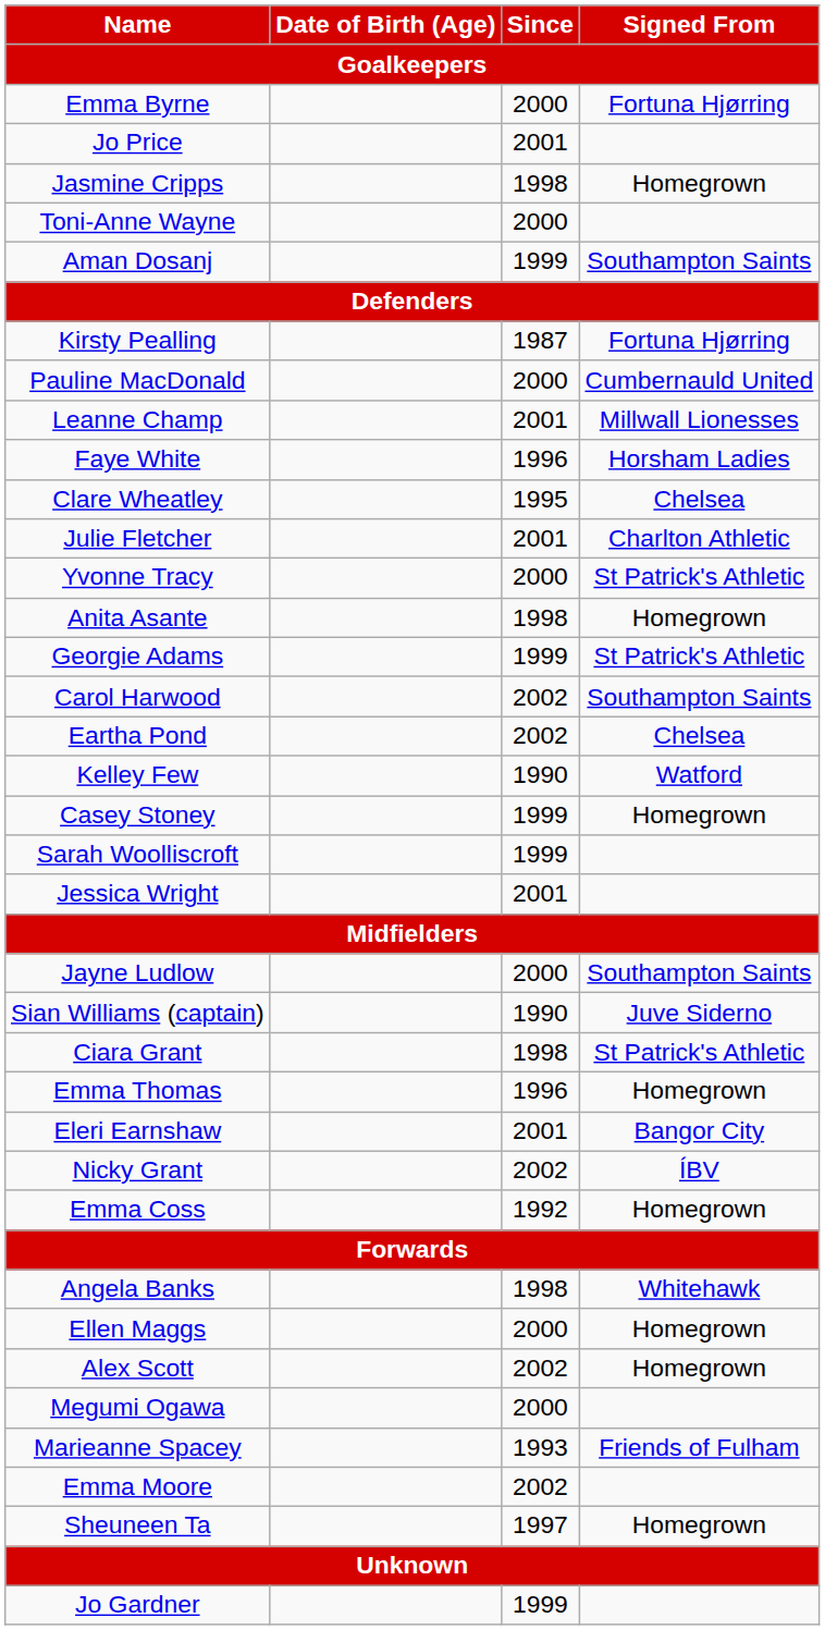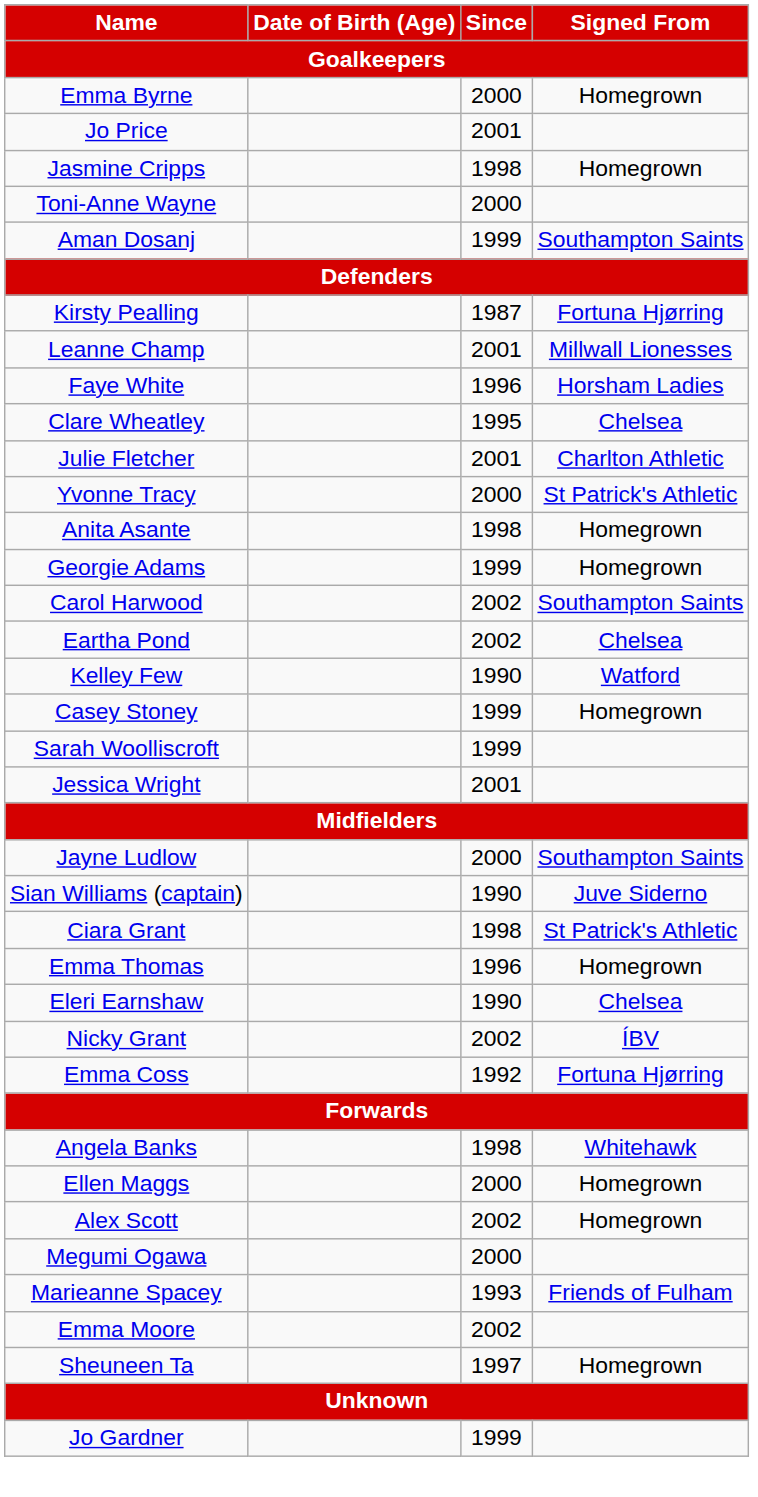Emma Byrne | Signed From: Fortuna Hjørring -> Homegrown
- row: Pauline MacDonald | 2000 | Cumbernauld United
Georgie Adams | Signed From: St Patrick's Athletic -> Homegrown
Eleri Earnshaw | Since: 2001 -> 1990
Eleri Earnshaw | Signed From: Bangor City -> Chelsea
Emma Coss | Signed From: Homegrown -> Fortuna Hjørring
